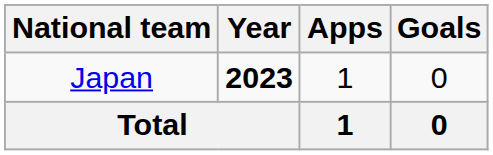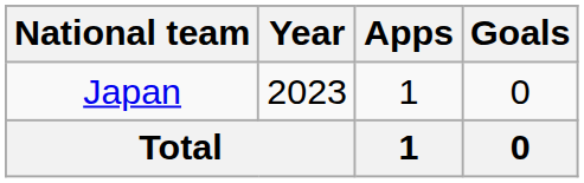Japan | Year: bold -> normal
